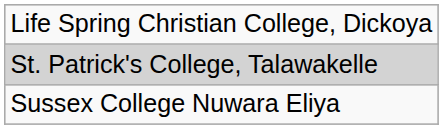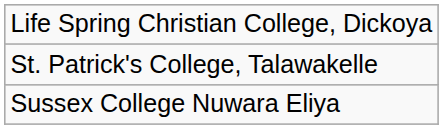row 2 | column 1: lightgrey background -> no background
